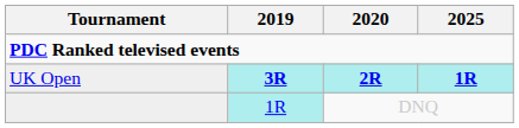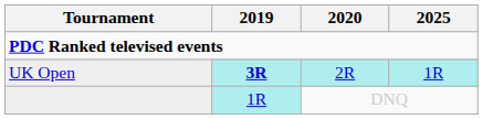UK Open | 2020: bold -> normal
UK Open | 2025: bold -> normal
